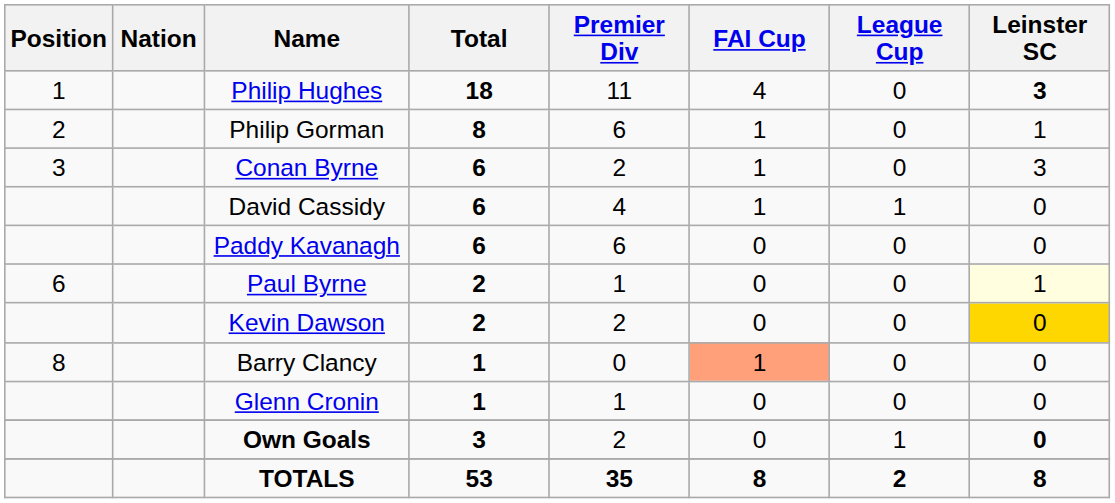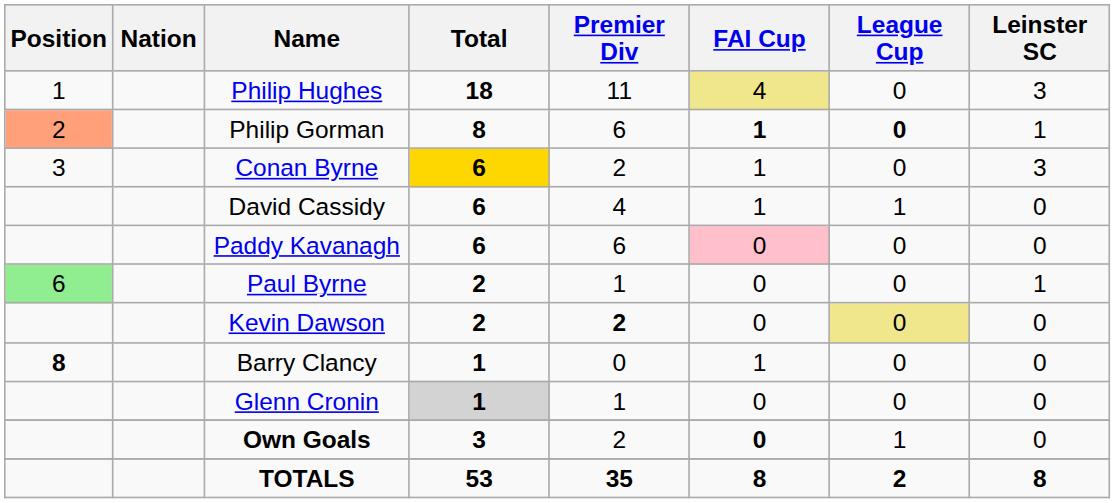Philip Hughes | FAI Cup: no background -> khaki background
Philip Hughes | Leinster SC: bold -> normal
Philip Gorman | Position: no background -> lightsalmon background
Philip Gorman | FAI Cup: normal -> bold
Philip Gorman | League Cup: normal -> bold
Conan Byrne | Total: no background -> gold background
Paddy Kavanagh | FAI Cup: no background -> pink background
Paul Byrne | Position: no background -> lightgreen background
Paul Byrne | Leinster SC: lightyellow background -> no background
Kevin Dawson | Premier Div: normal -> bold
Kevin Dawson | League Cup: no background -> khaki background
Kevin Dawson | Leinster SC: gold background -> no background
Barry Clancy | Position: normal -> bold
Barry Clancy | FAI Cup: lightsalmon background -> no background
Glenn Cronin | Total: no background -> lightgrey background
Own Goals | FAI Cup: normal -> bold
Own Goals | Leinster SC: bold -> normal
